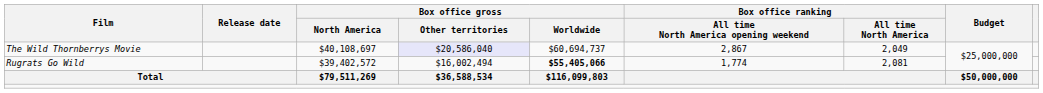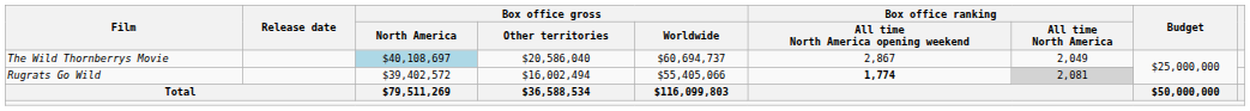The Wild Thornberrys Movie | Box office gross / North America: no background -> lightblue background
The Wild Thornberrys Movie | Box office gross / Other territories: lavender background -> no background
Rugrats Go Wild | Box office gross / Worldwide: bold -> normal
Rugrats Go Wild | Box office ranking / All time North America opening weekend: normal -> bold
Rugrats Go Wild | Box office ranking / All time North America: no background -> lightgrey background
